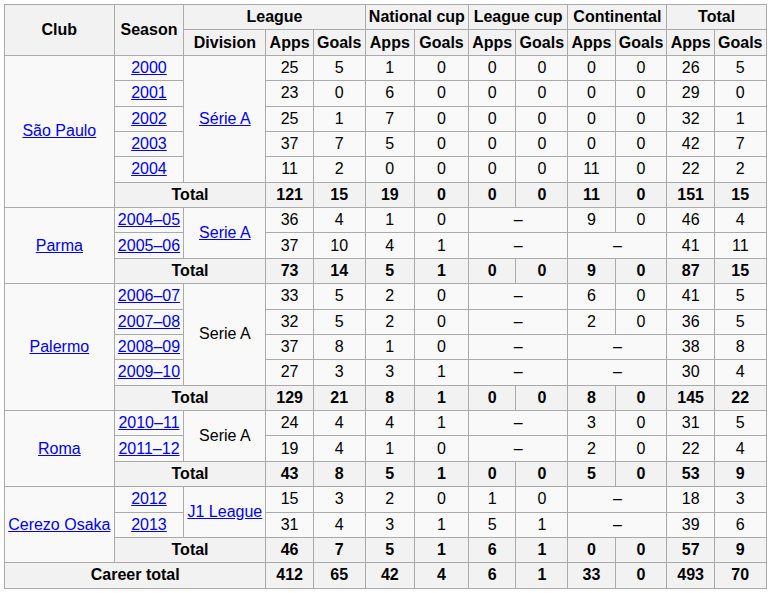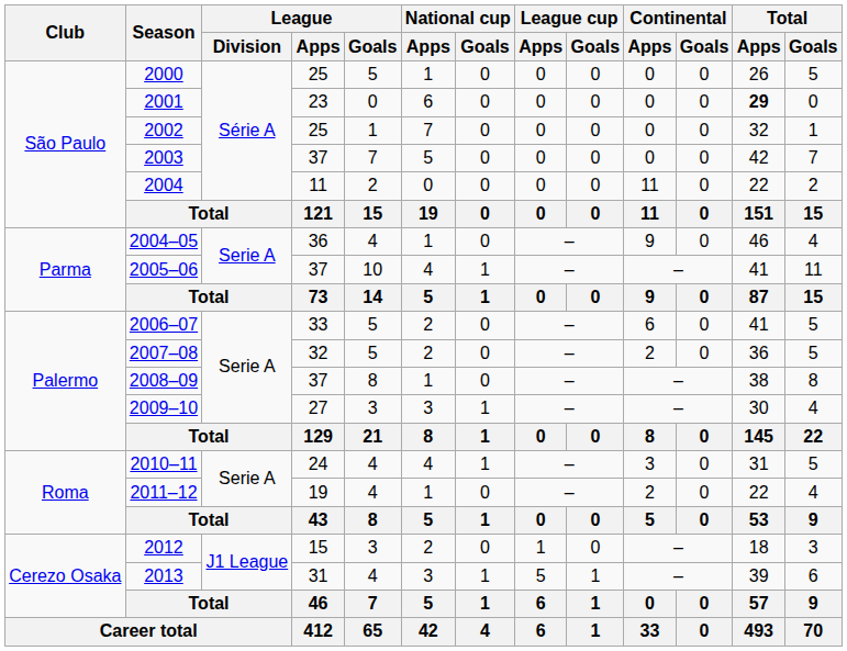2001 | Total / Apps: normal -> bold
